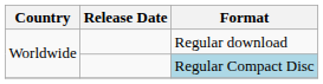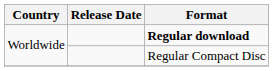Regular download | Format: normal -> bold
Regular Compact Disc | Format: lightblue background -> no background
